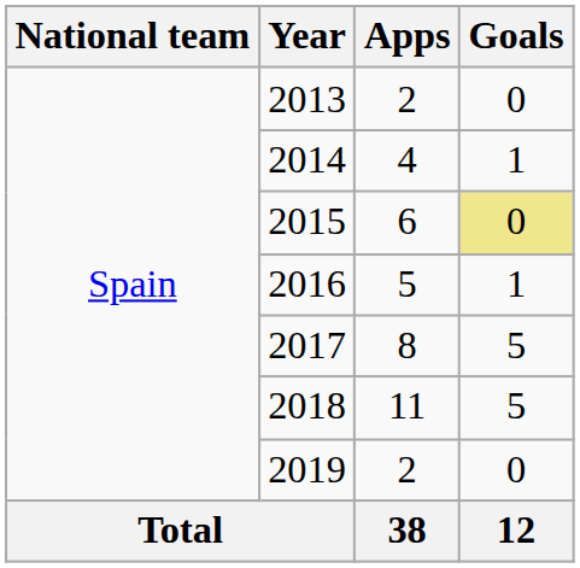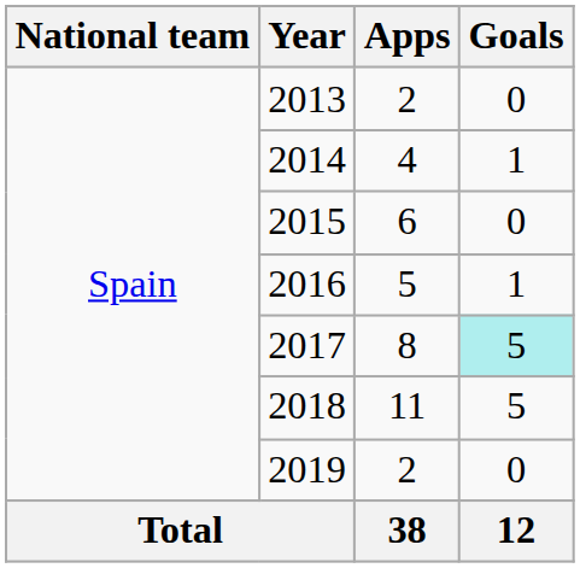2015 | Goals: khaki background -> no background
2017 | Goals: no background -> paleturquoise background
